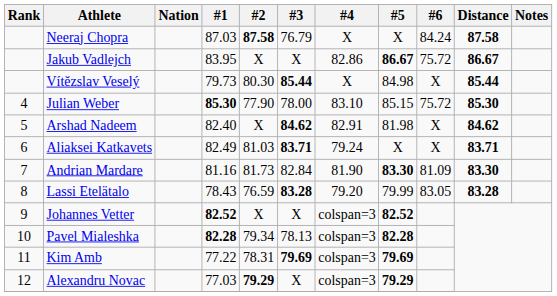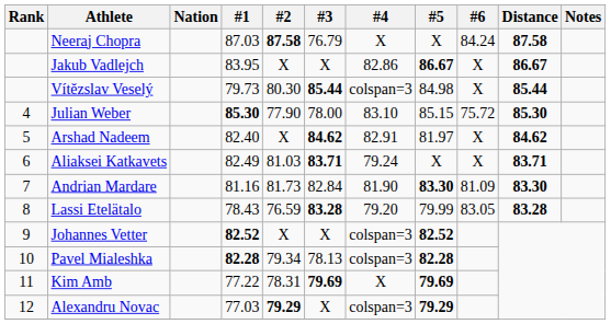Jakub Vadlejch | #6: 75.72 -> X
Vítězslav Veselý | #4: X -> colspan=3
Arshad Nadeem | #5: 81.98 -> 81.97
Kim Amb | #4: colspan=3 -> X
